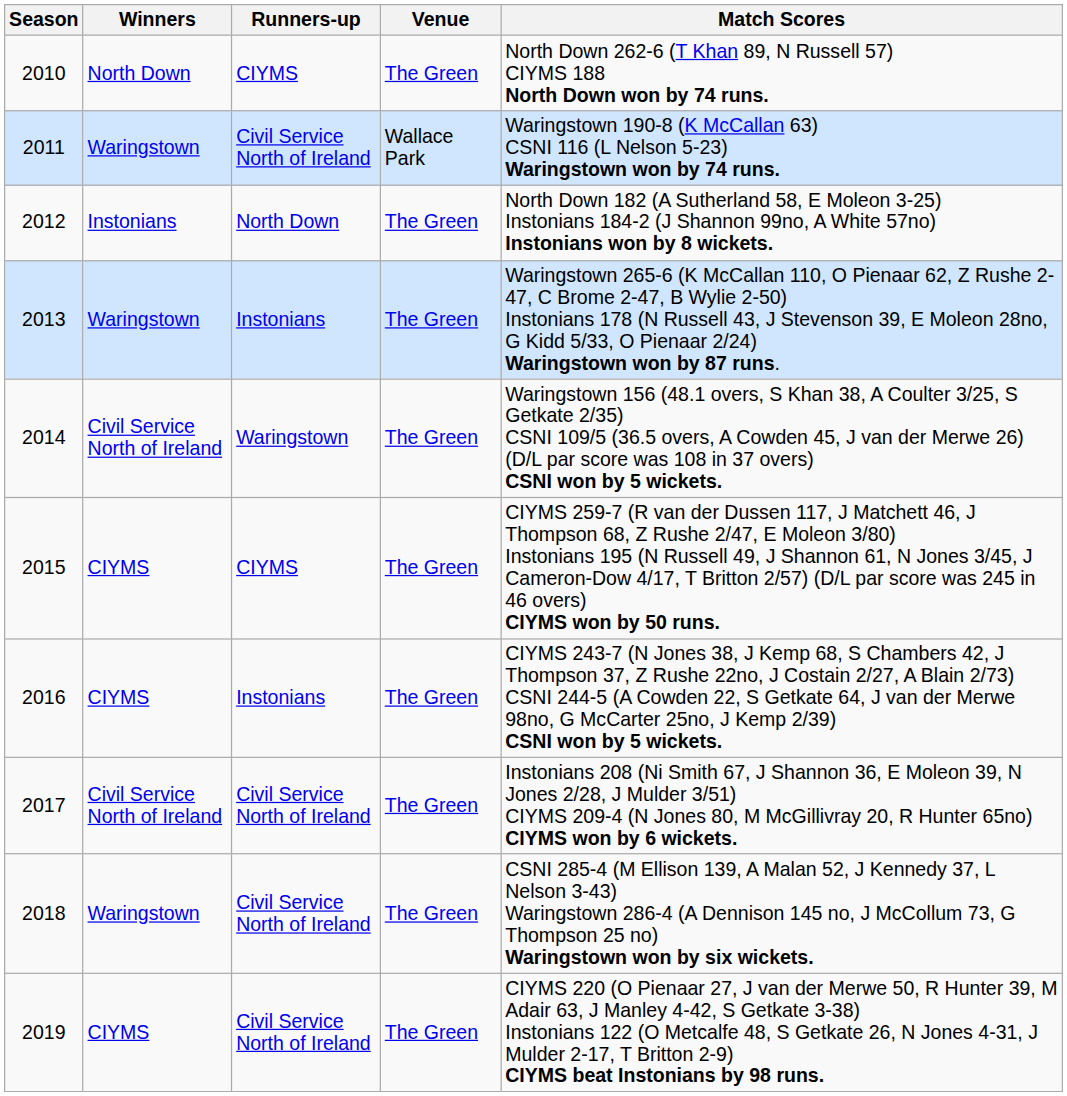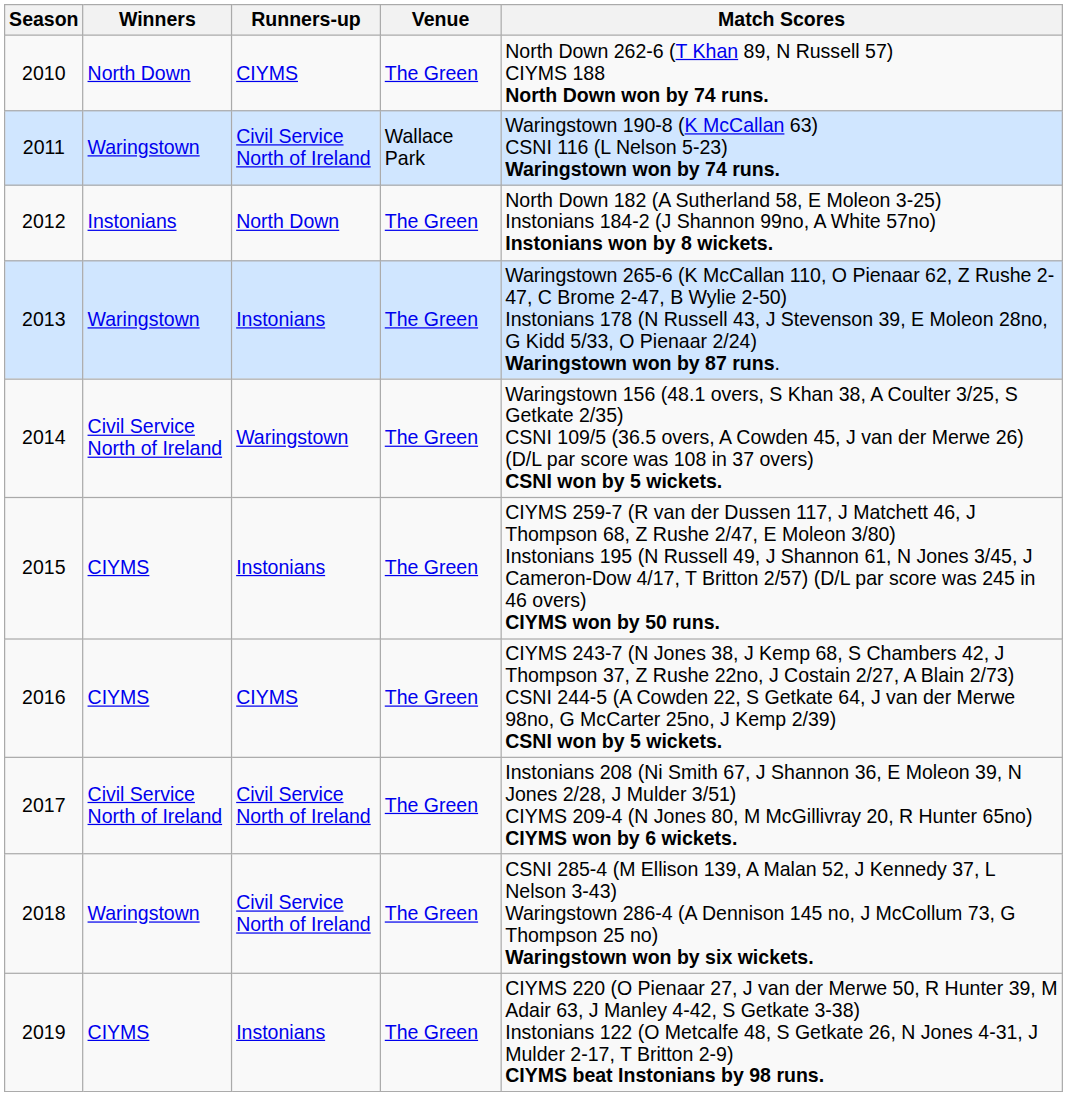2015 | Runners-up: CIYMS -> Instonians
2016 | Runners-up: Instonians -> CIYMS
2019 | Runners-up: Civil Service North of Ireland -> Instonians
